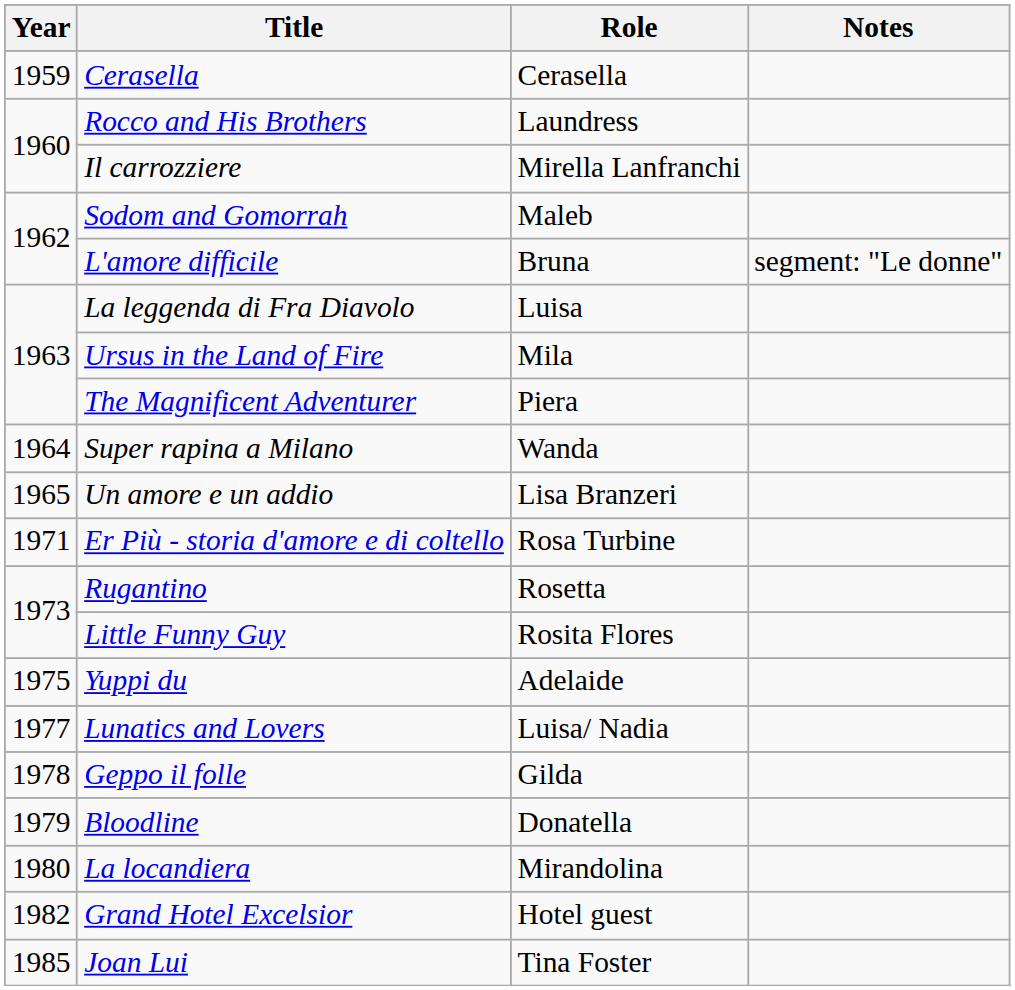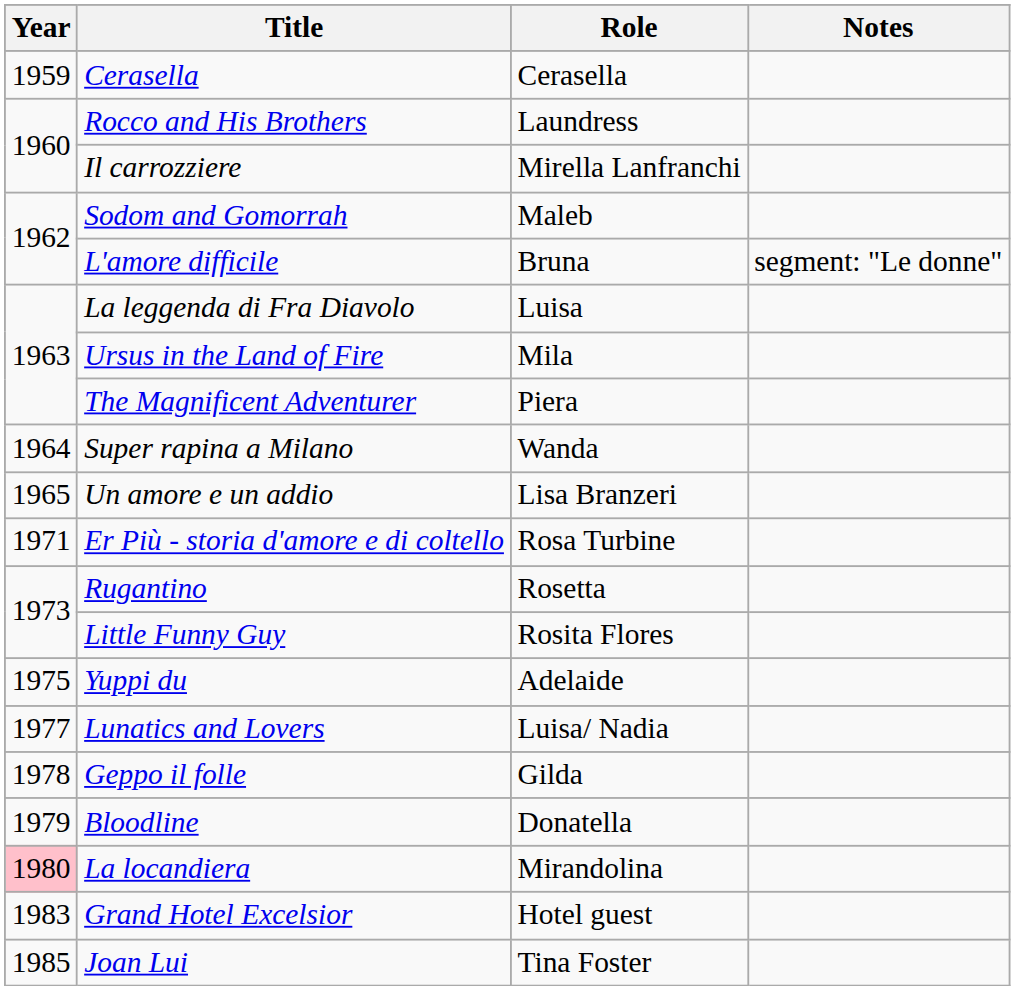La locandiera | Year: no background -> pink background
Grand Hotel Excelsior | Year: 1982 -> 1983
